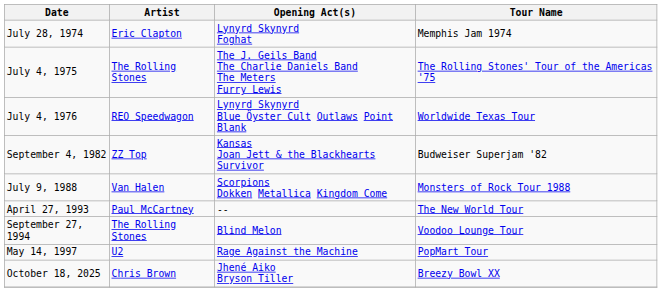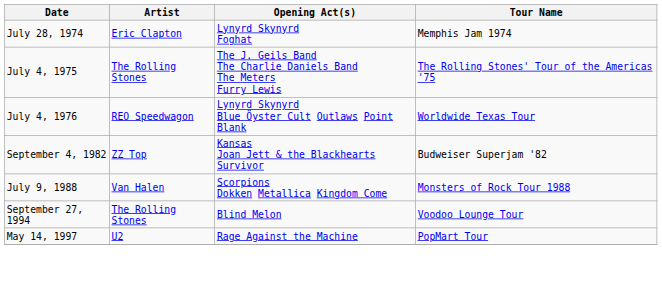- row: April 27, 1993 | Paul McCartney | -- | The New World Tour
- row: October 18, 2025 | Chris Brown | Jhené Aiko Bryson Tiller | Breezy Bowl XX
